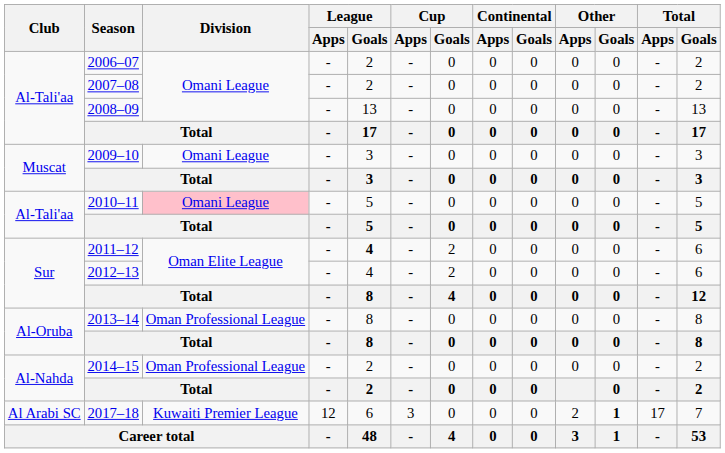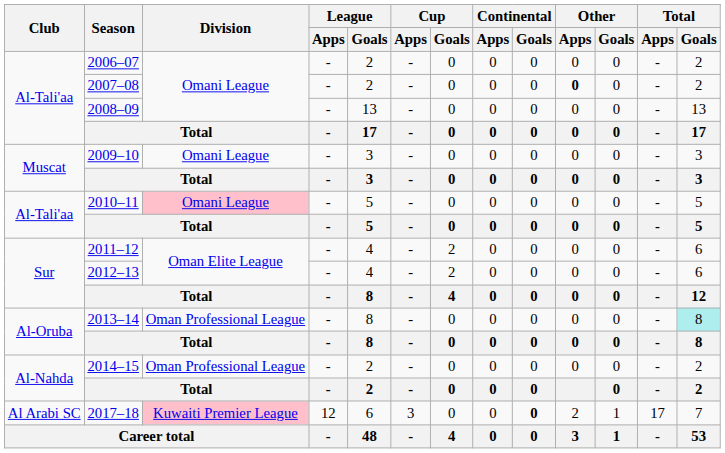2007–08 | Other / Apps: normal -> bold
2011–12 | League / Goals: bold -> normal
2013–14 | Total / Goals: no background -> paleturquoise background
2017–18 | Division: no background -> pink background
2017–18 | Continental / Goals: normal -> bold
2017–18 | Other / Goals: bold -> normal
